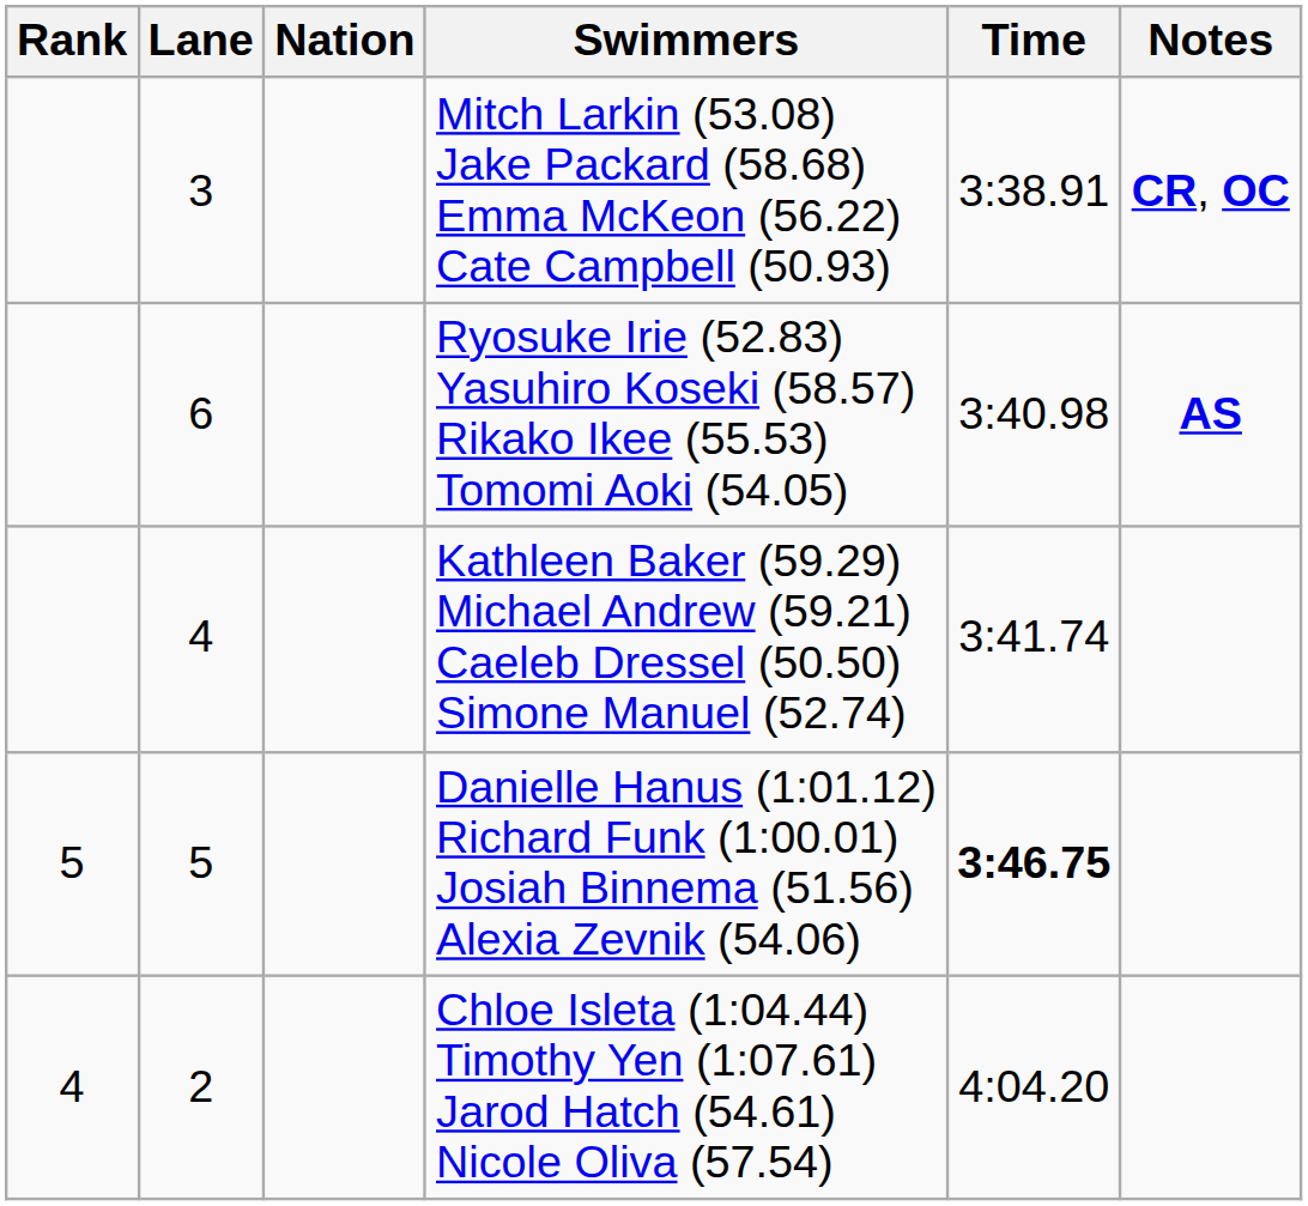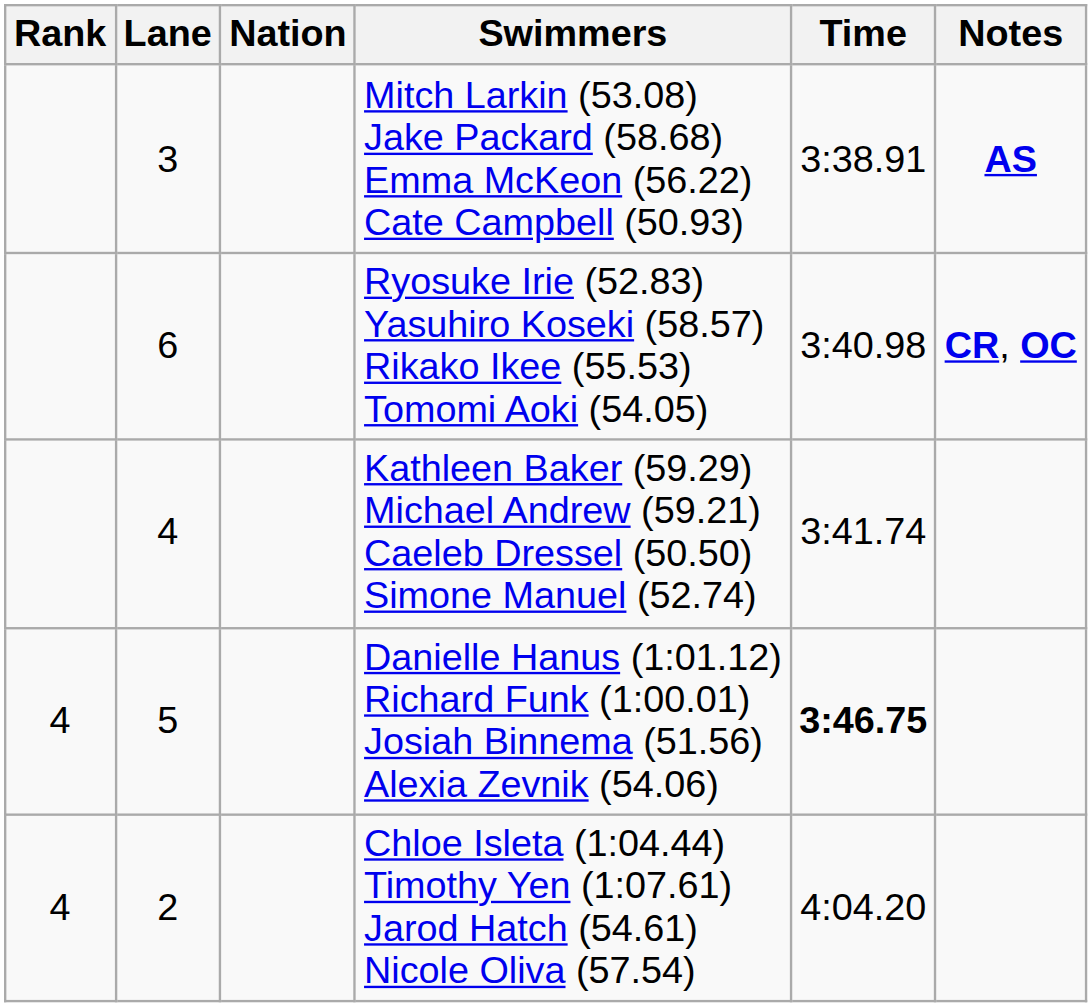row 2 | Notes: CR, OC -> AS
row 3 | Notes: AS -> CR, OC
row 5 | Rank: 5 -> 4
